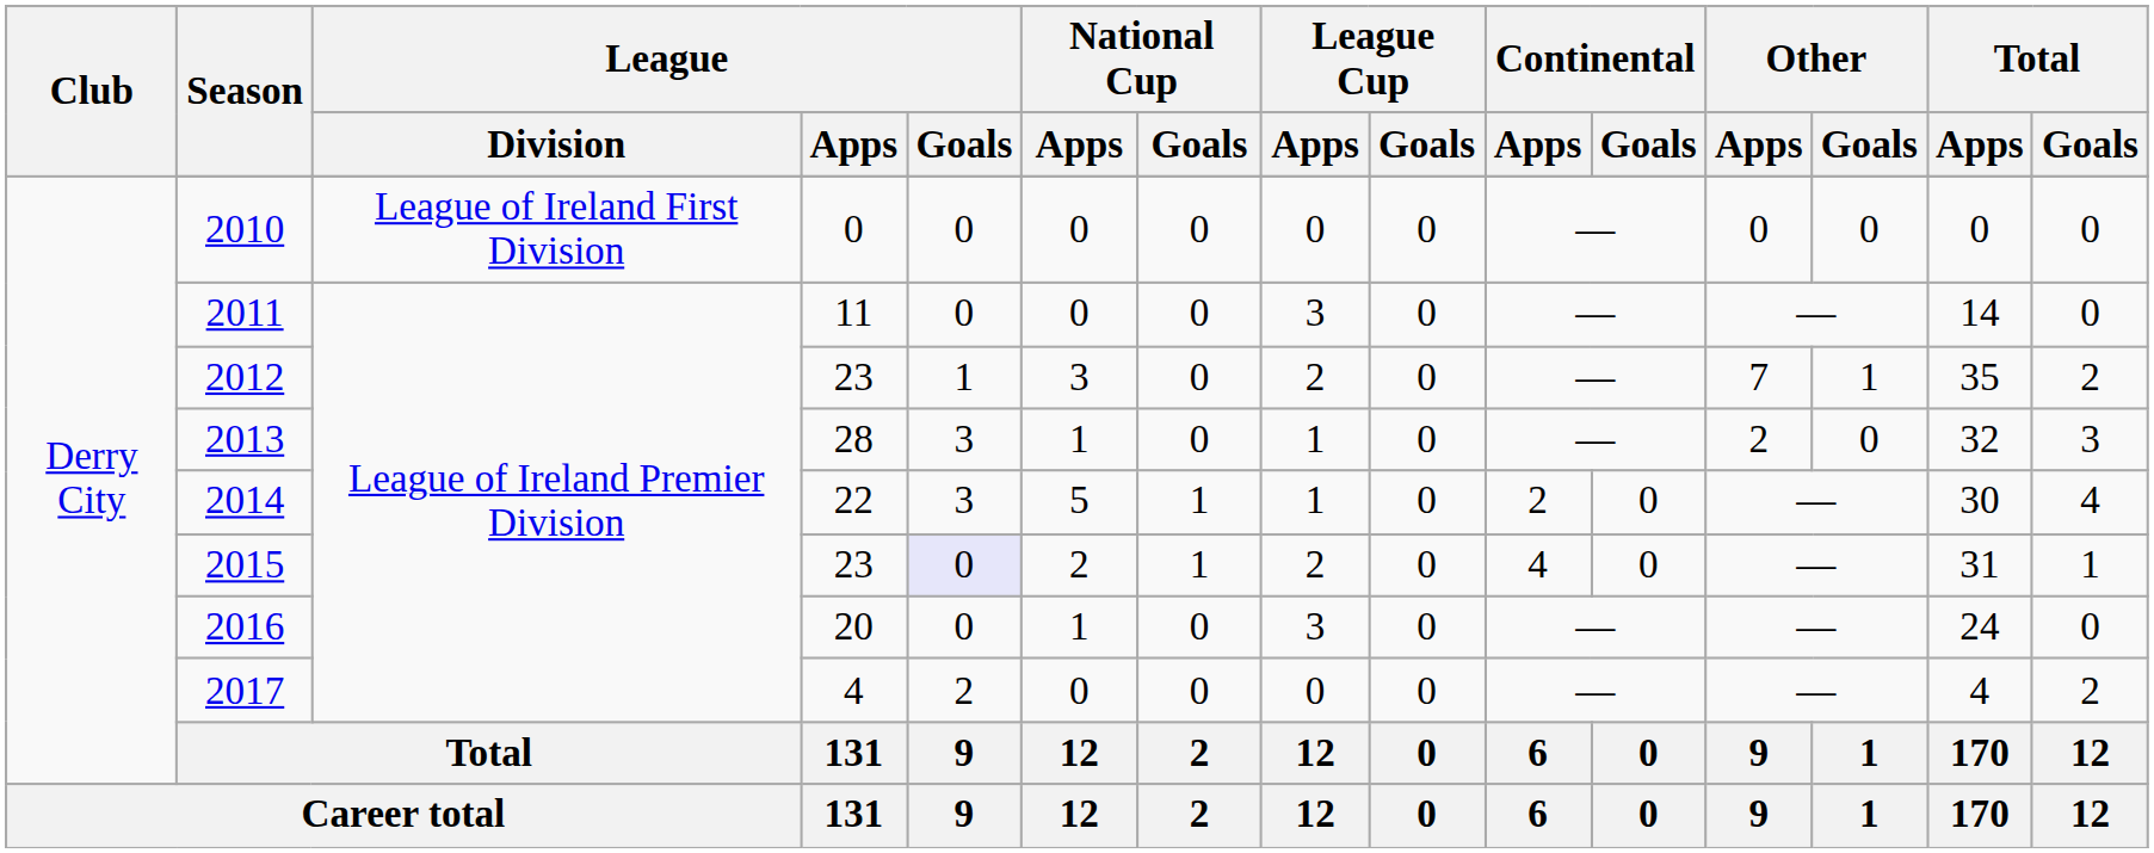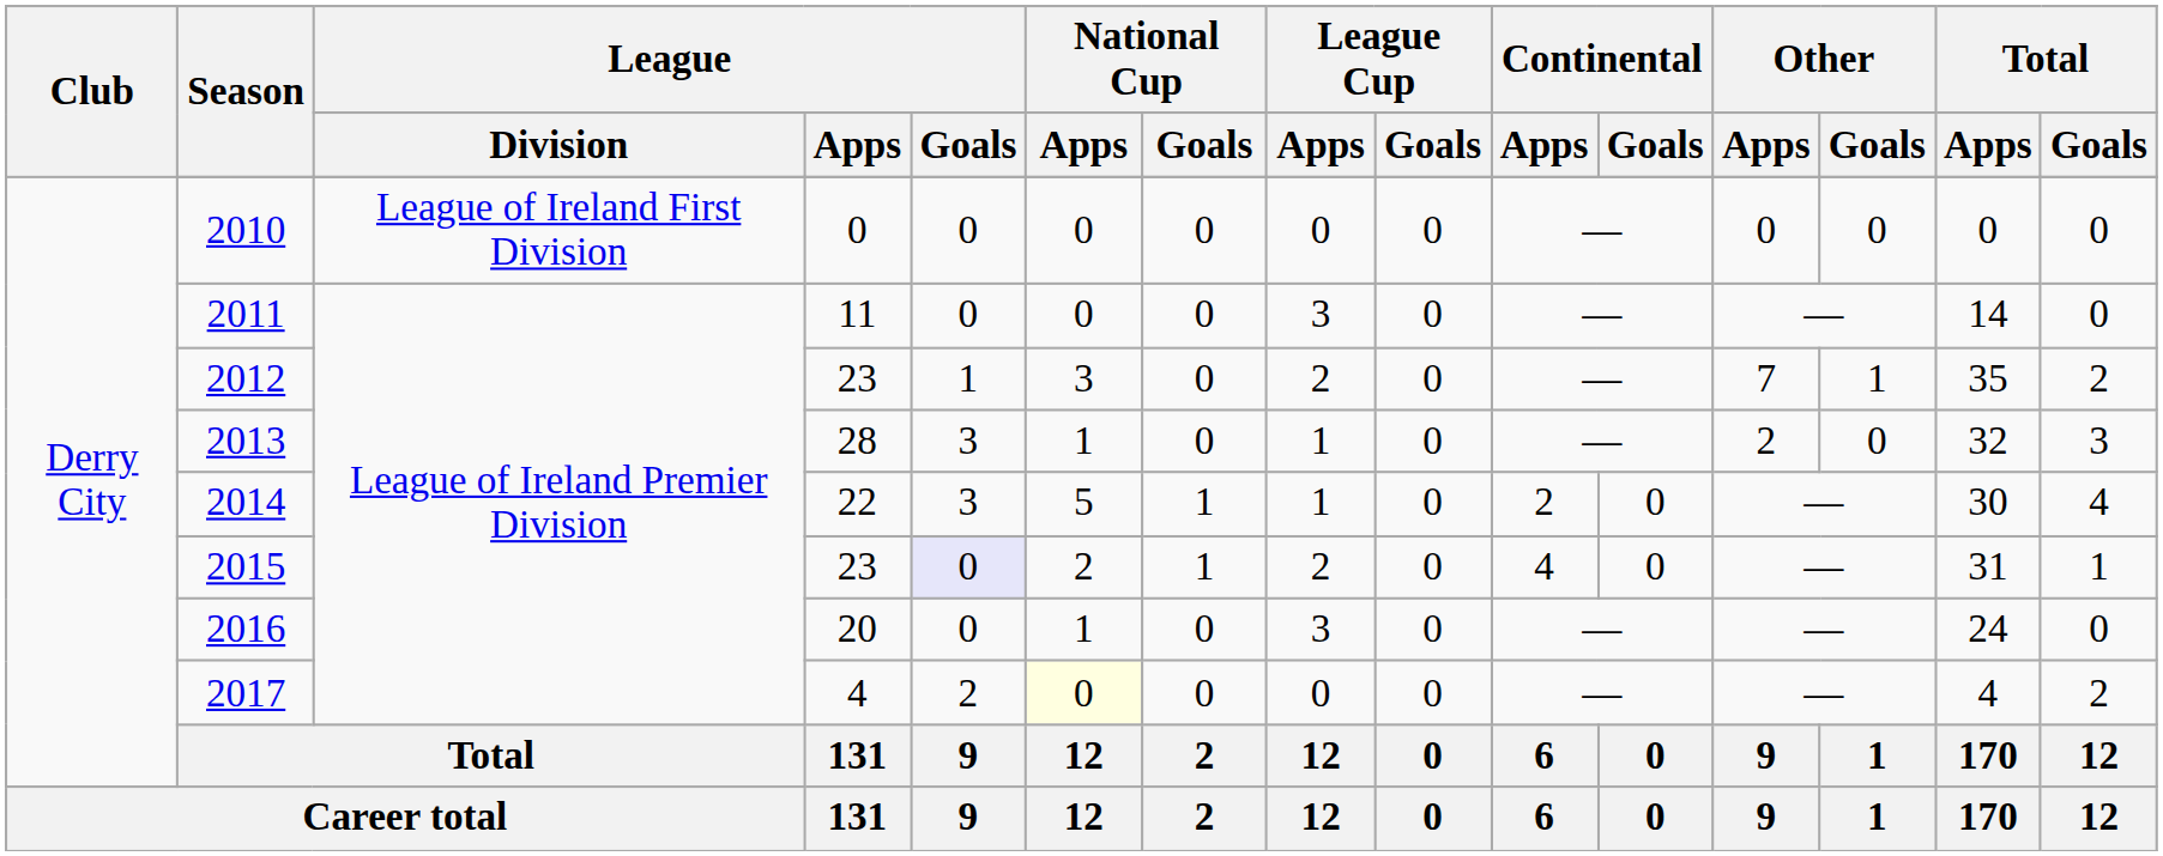2017 | National Cup / Apps: no background -> lightyellow background
